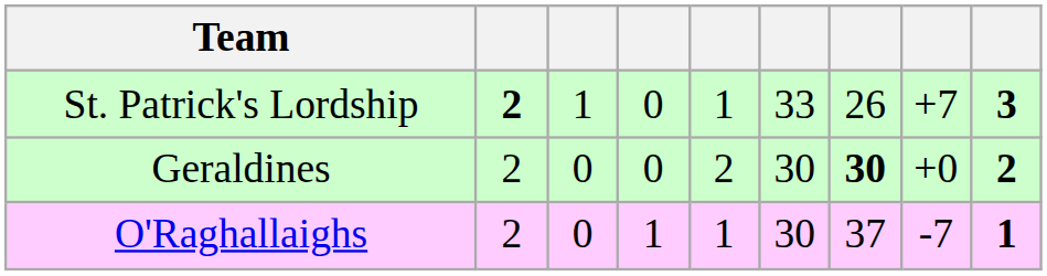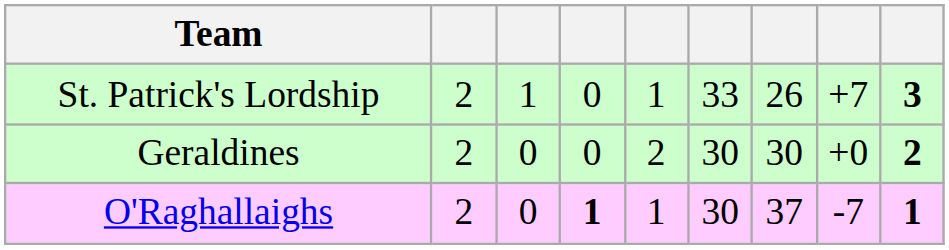St. Patrick's Lordship | column 2: bold -> normal
Geraldines | column 7: bold -> normal
O'Raghallaighs | column 4: normal -> bold
